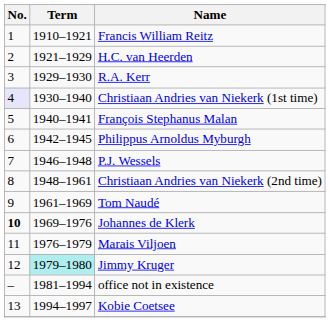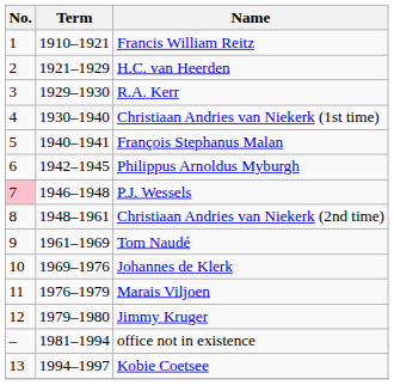Christiaan Andries van Niekerk (1st time) | No.: lavender background -> no background
P.J. Wessels | No.: no background -> pink background
Johannes de Klerk | No.: bold -> normal
Jimmy Kruger | Term: paleturquoise background -> no background
